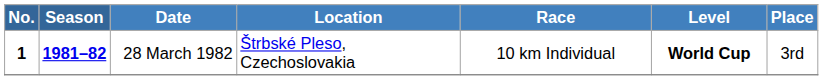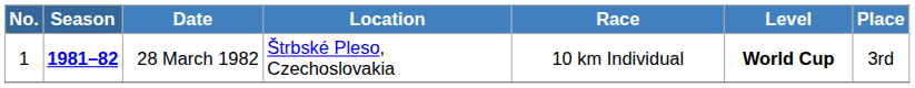28 March 1982 | No.: bold -> normal
